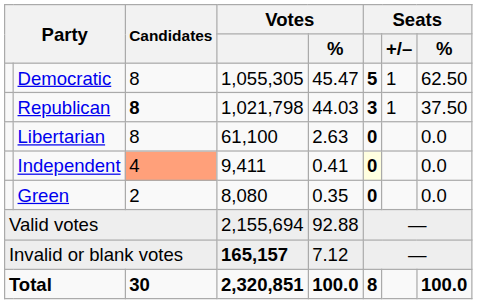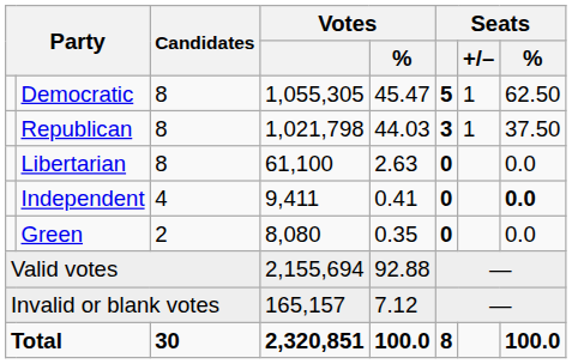Republican | Candidates: bold -> normal
Independent | Candidates: lightsalmon background -> no background
Independent | Seats: lightyellow background -> no background
Independent | Seats / %: normal -> bold
Invalid or blank votes | Votes: bold -> normal
